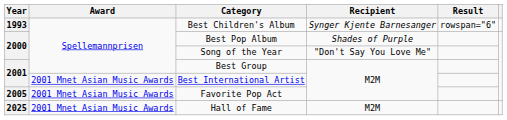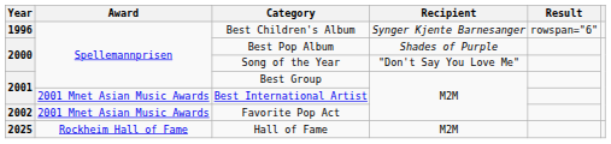Best Children's Album | Year: 1993 -> 1996
Favorite Pop Act | Year: 2005 -> 2002
Hall of Fame | Award: 2001 Mnet Asian Music Awards -> Rockheim Hall of Fame
